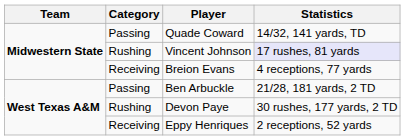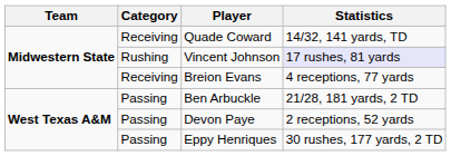Quade Coward | Category: Passing -> Receiving
Devon Paye | Category: Rushing -> Passing
Devon Paye | Statistics: 30 rushes, 177 yards, 2 TD -> 2 receptions, 52 yards
Eppy Henriques | Category: Receiving -> Passing
Eppy Henriques | Statistics: 2 receptions, 52 yards -> 30 rushes, 177 yards, 2 TD
